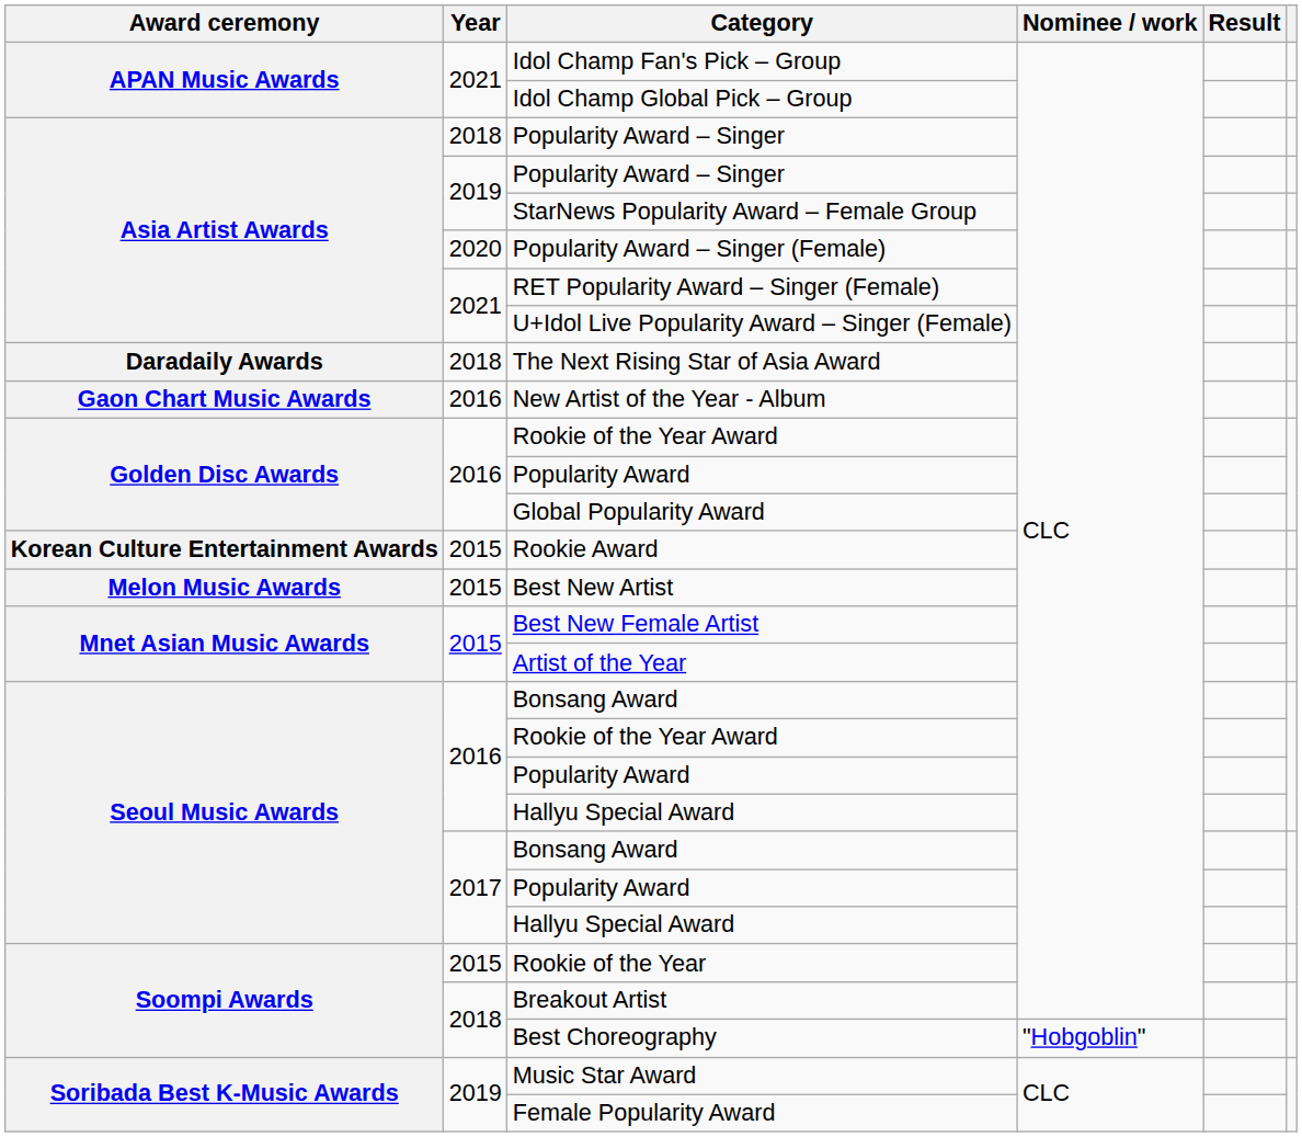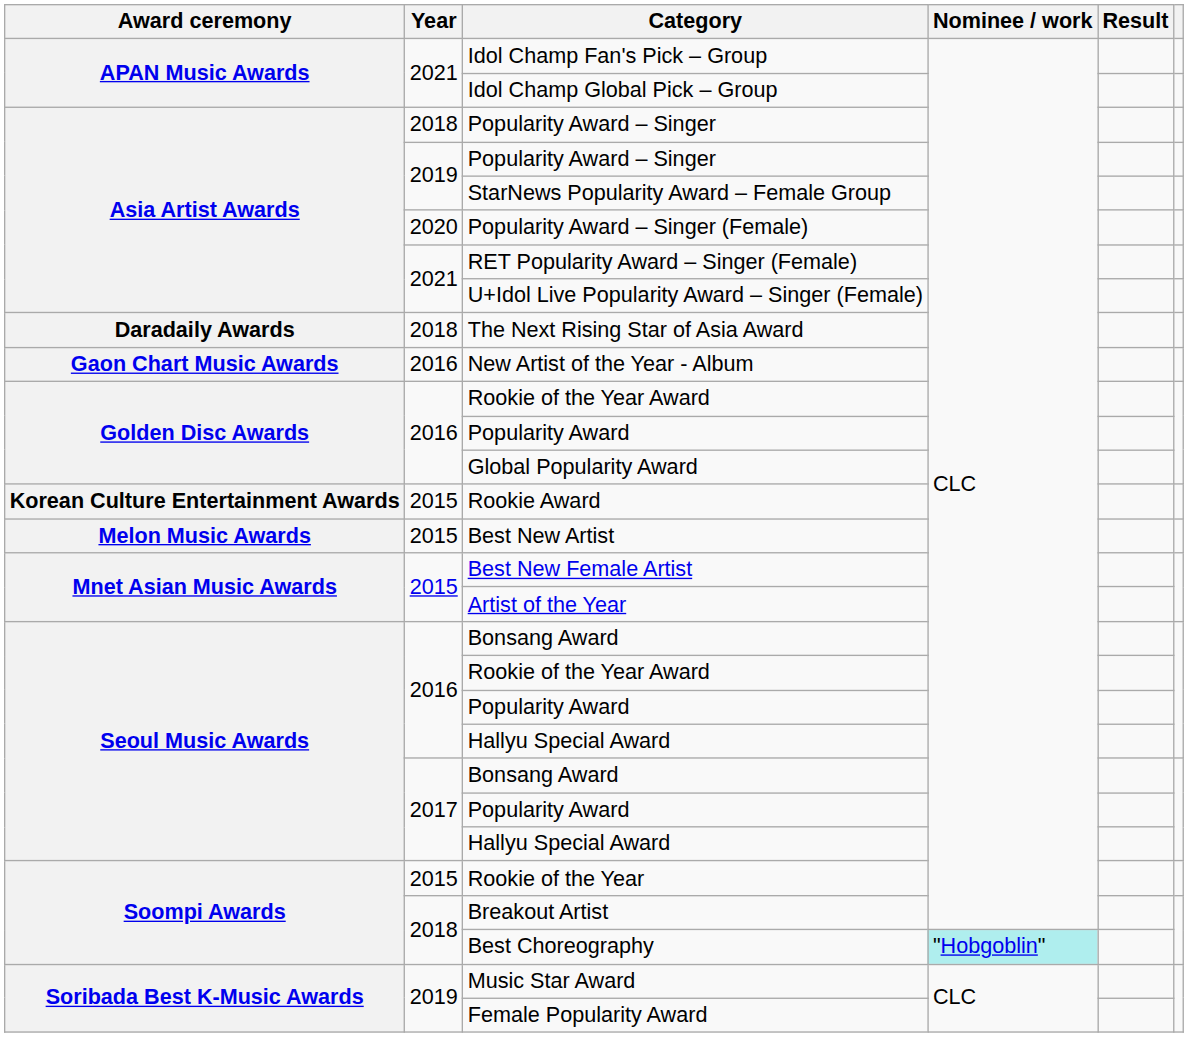Best Choreography | Nominee / work: no background -> paleturquoise background
